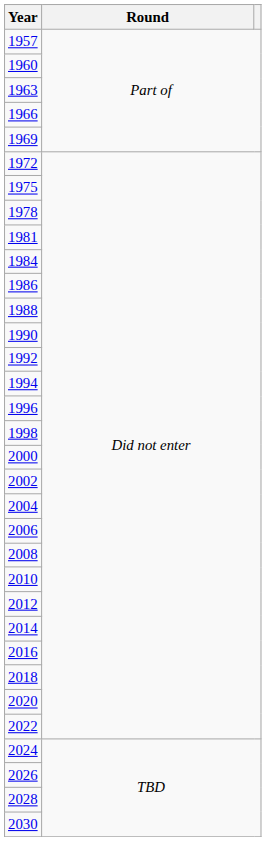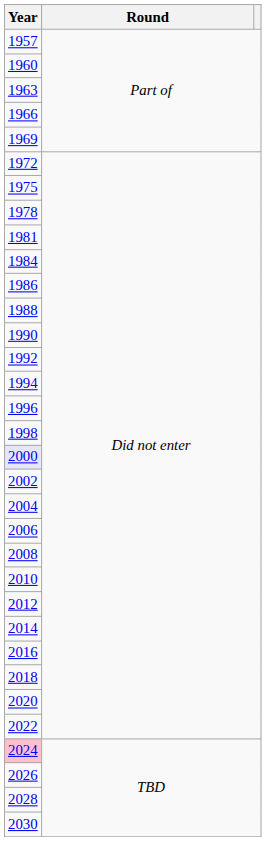2000 | Year: no background -> lavender background
2024 | Year: no background -> pink background
